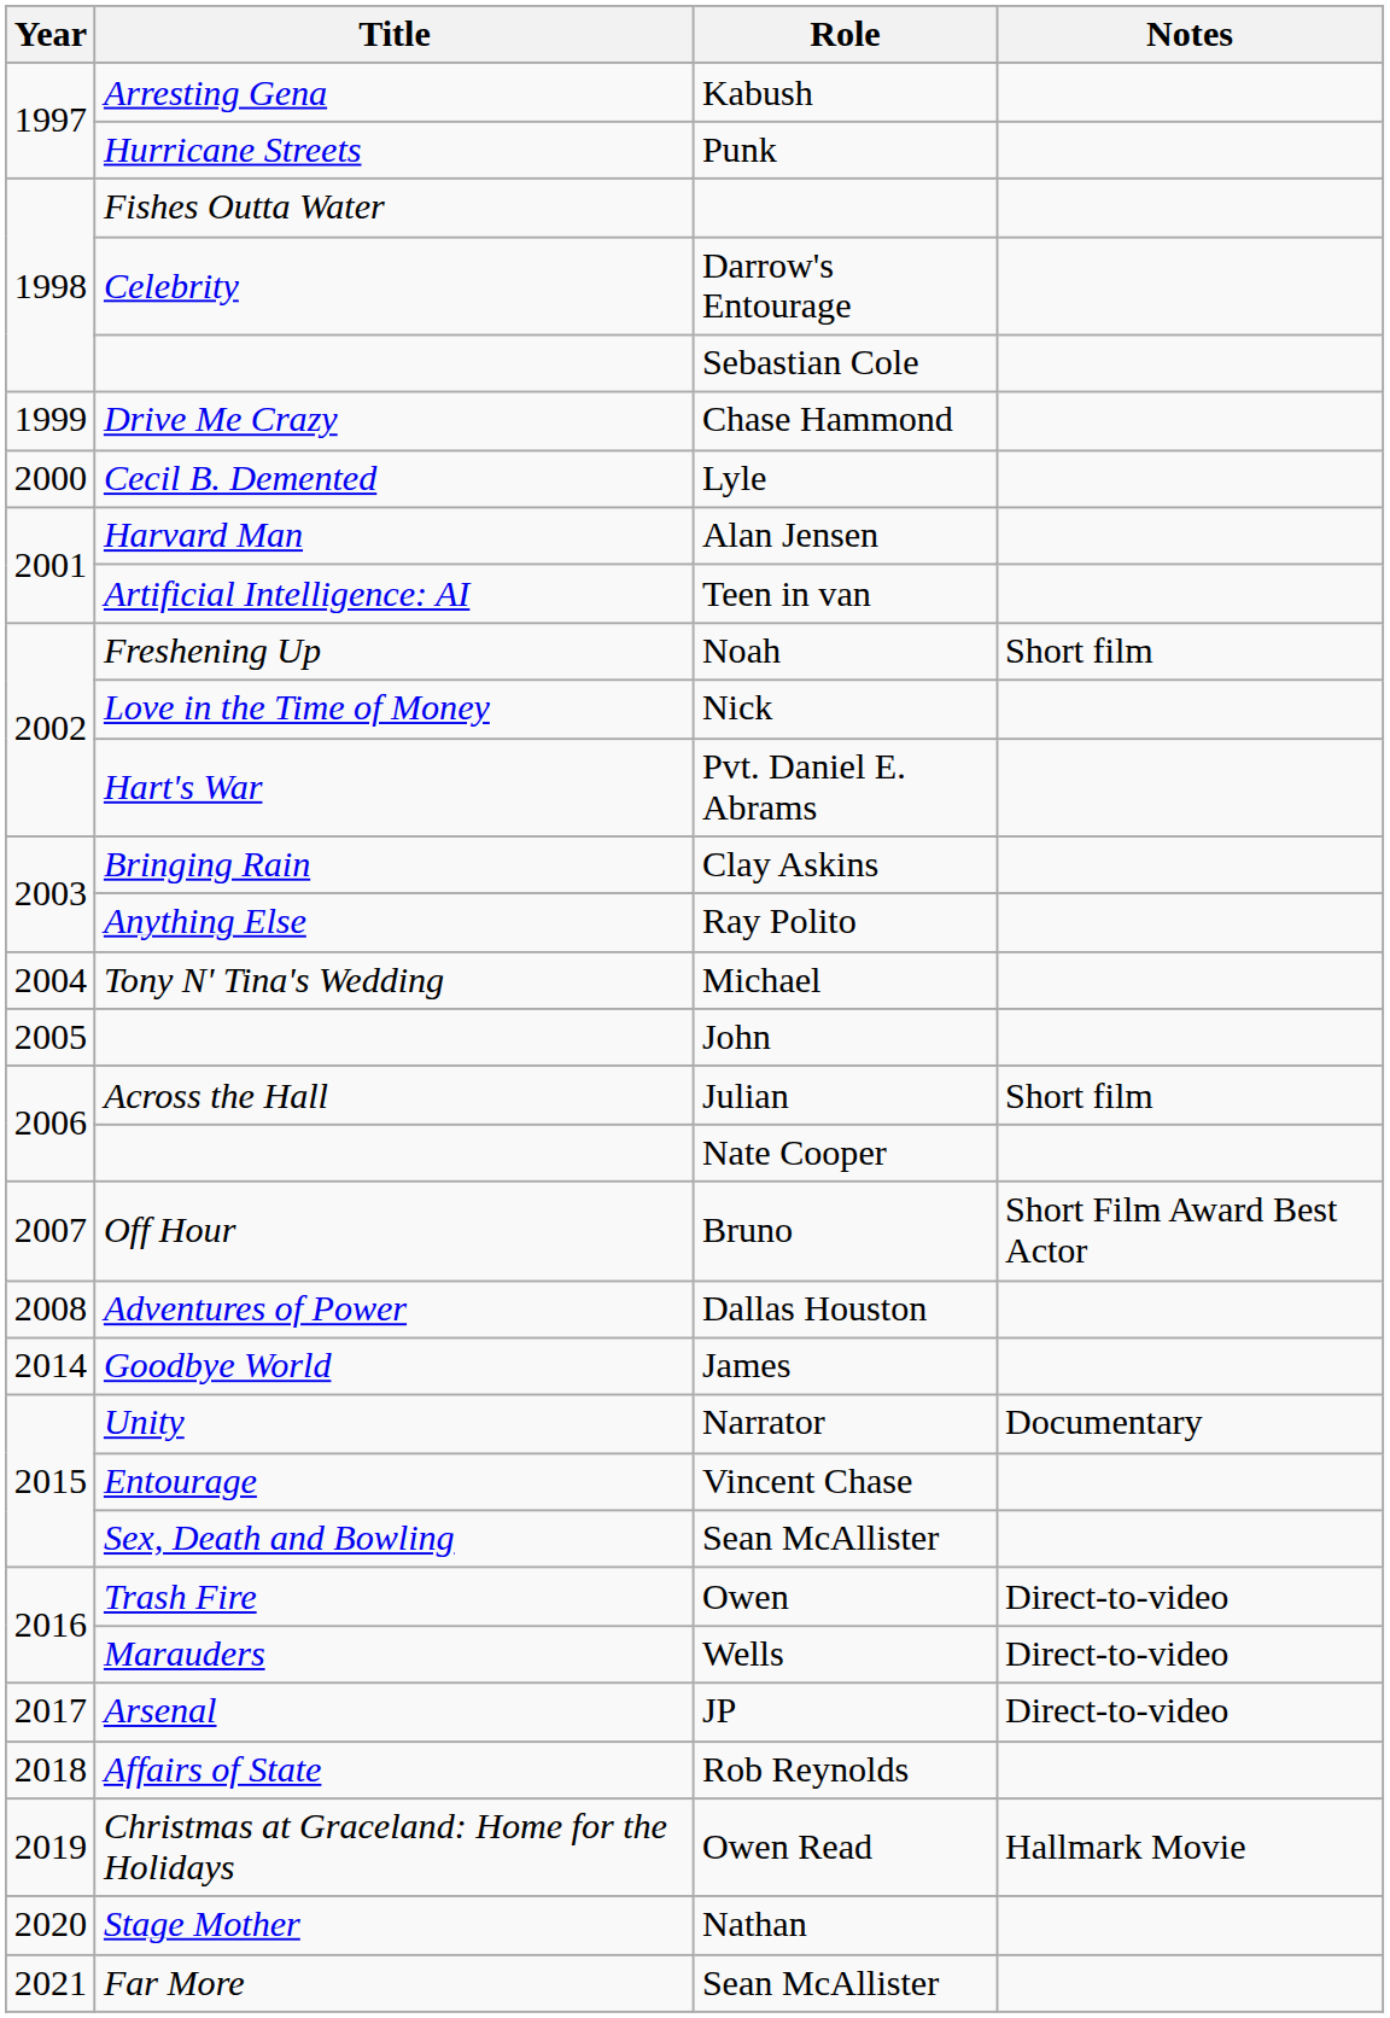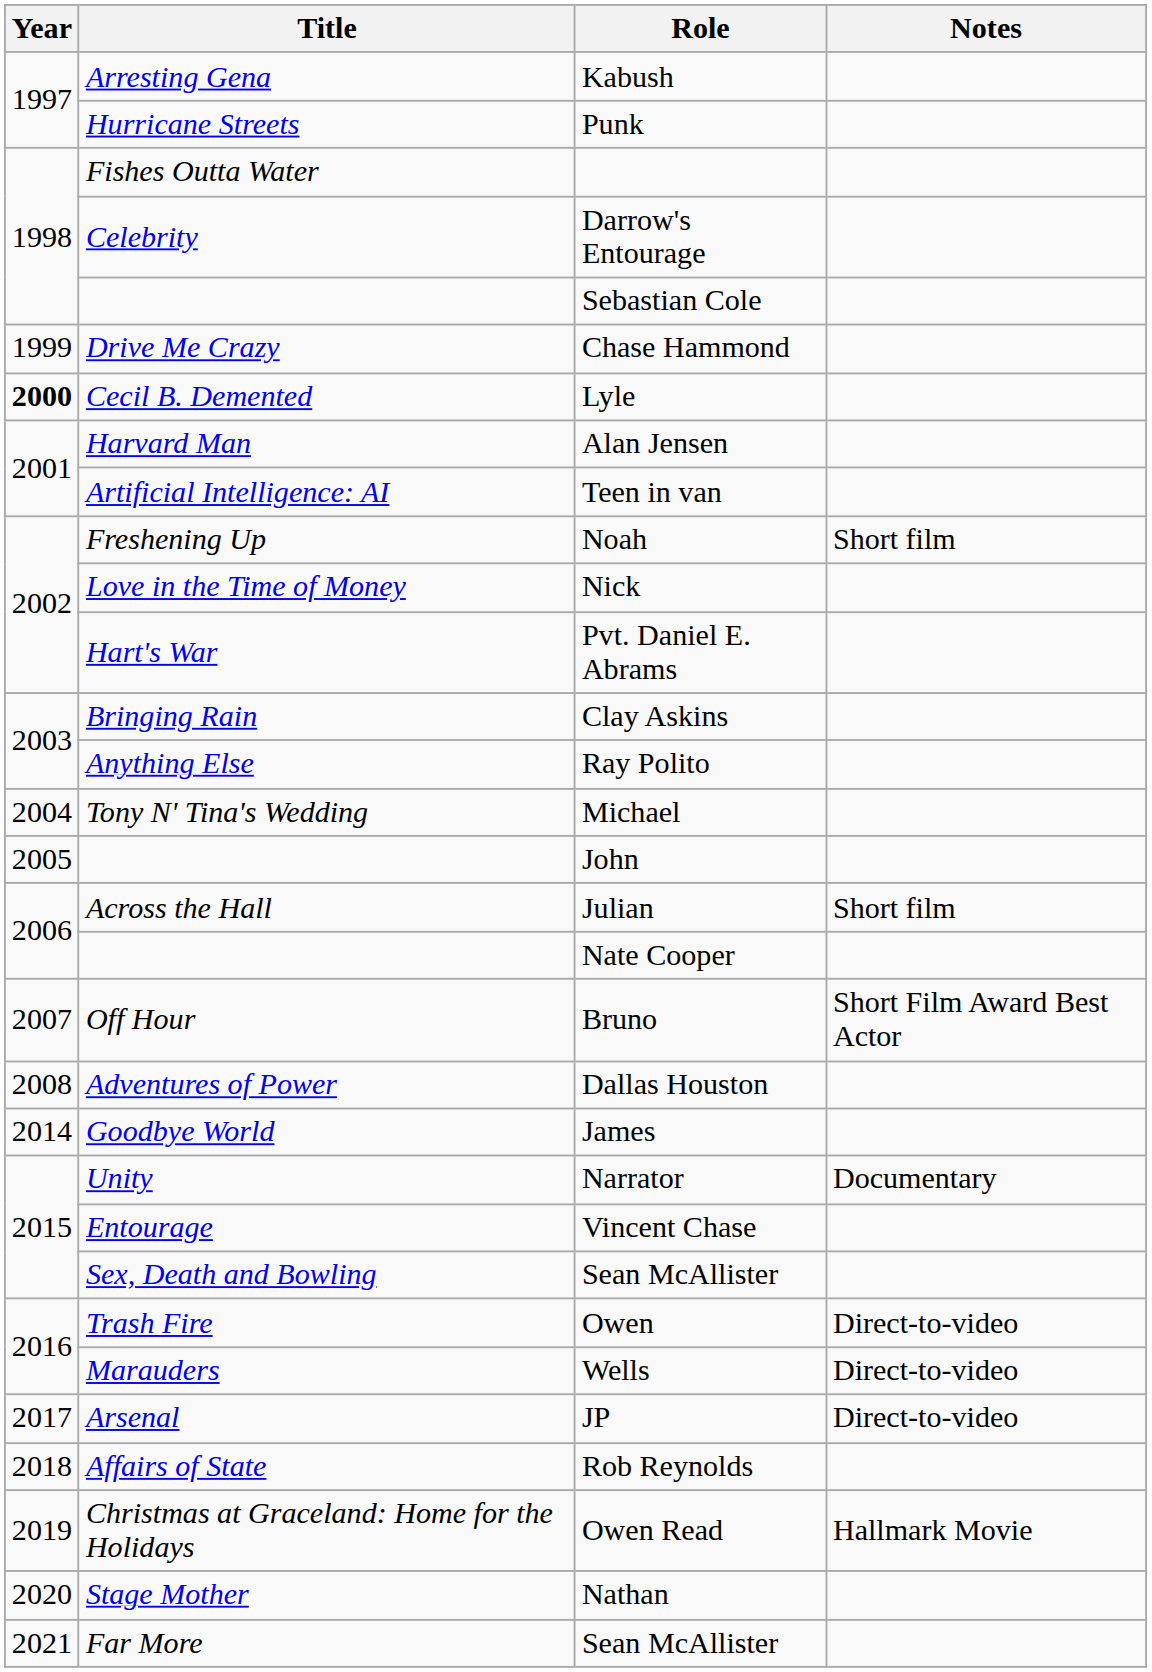Lyle | Year: normal -> bold
